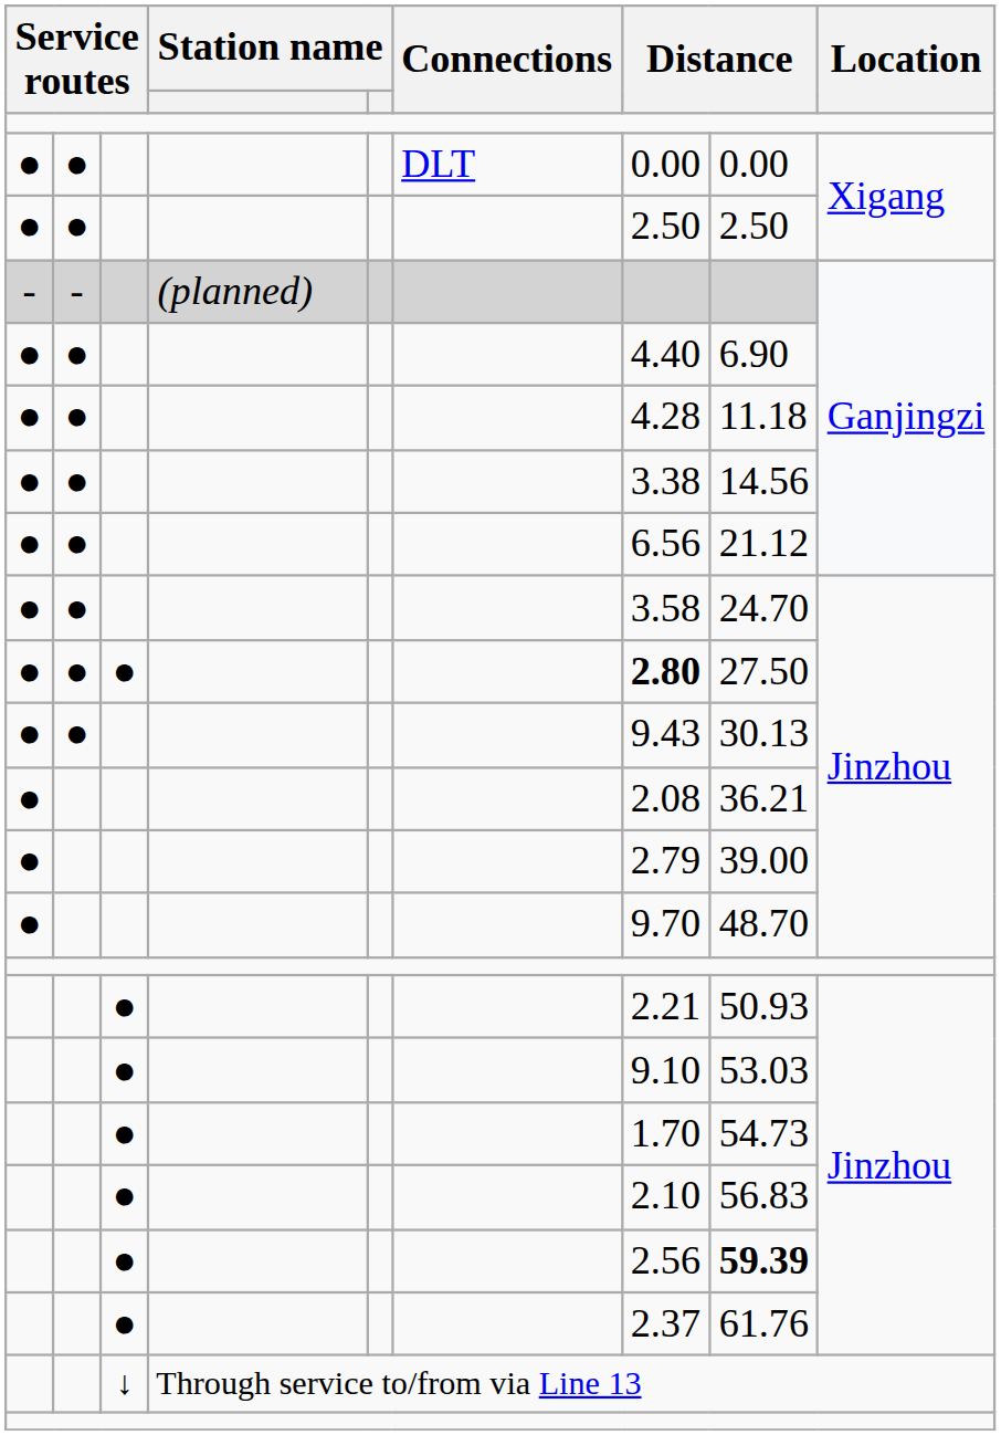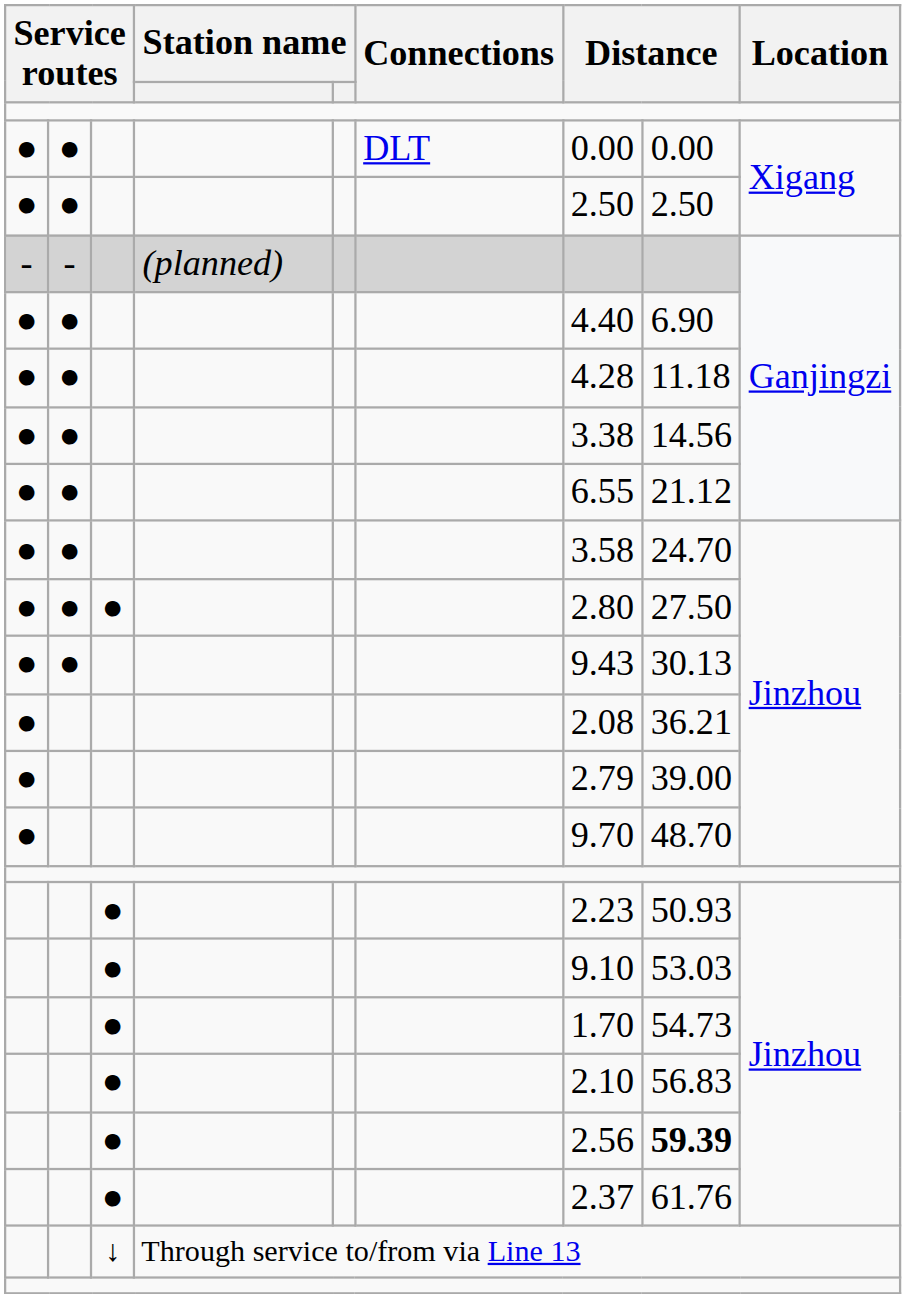row 10 | column 7: 6.56 -> 6.55
row 12 | column 7: bold -> normal
row 18 | column 7: 2.21 -> 2.23
